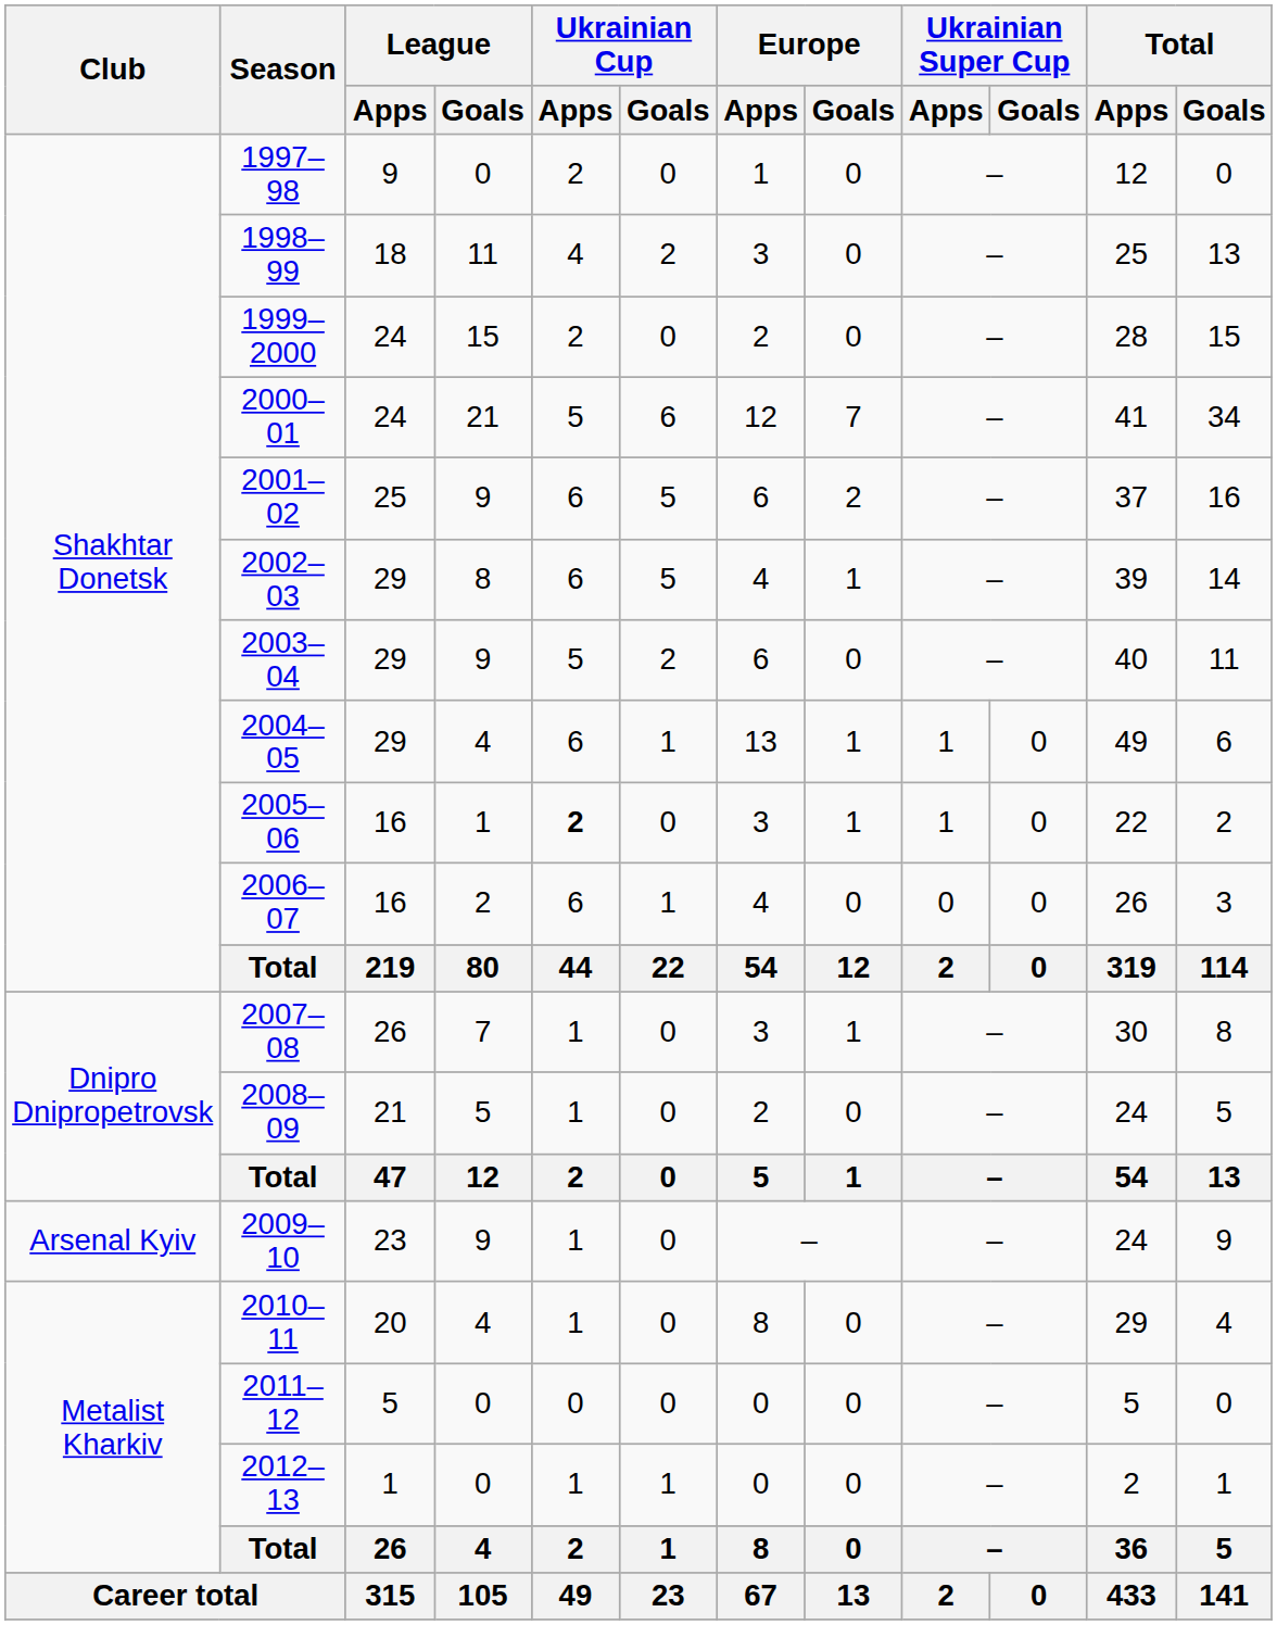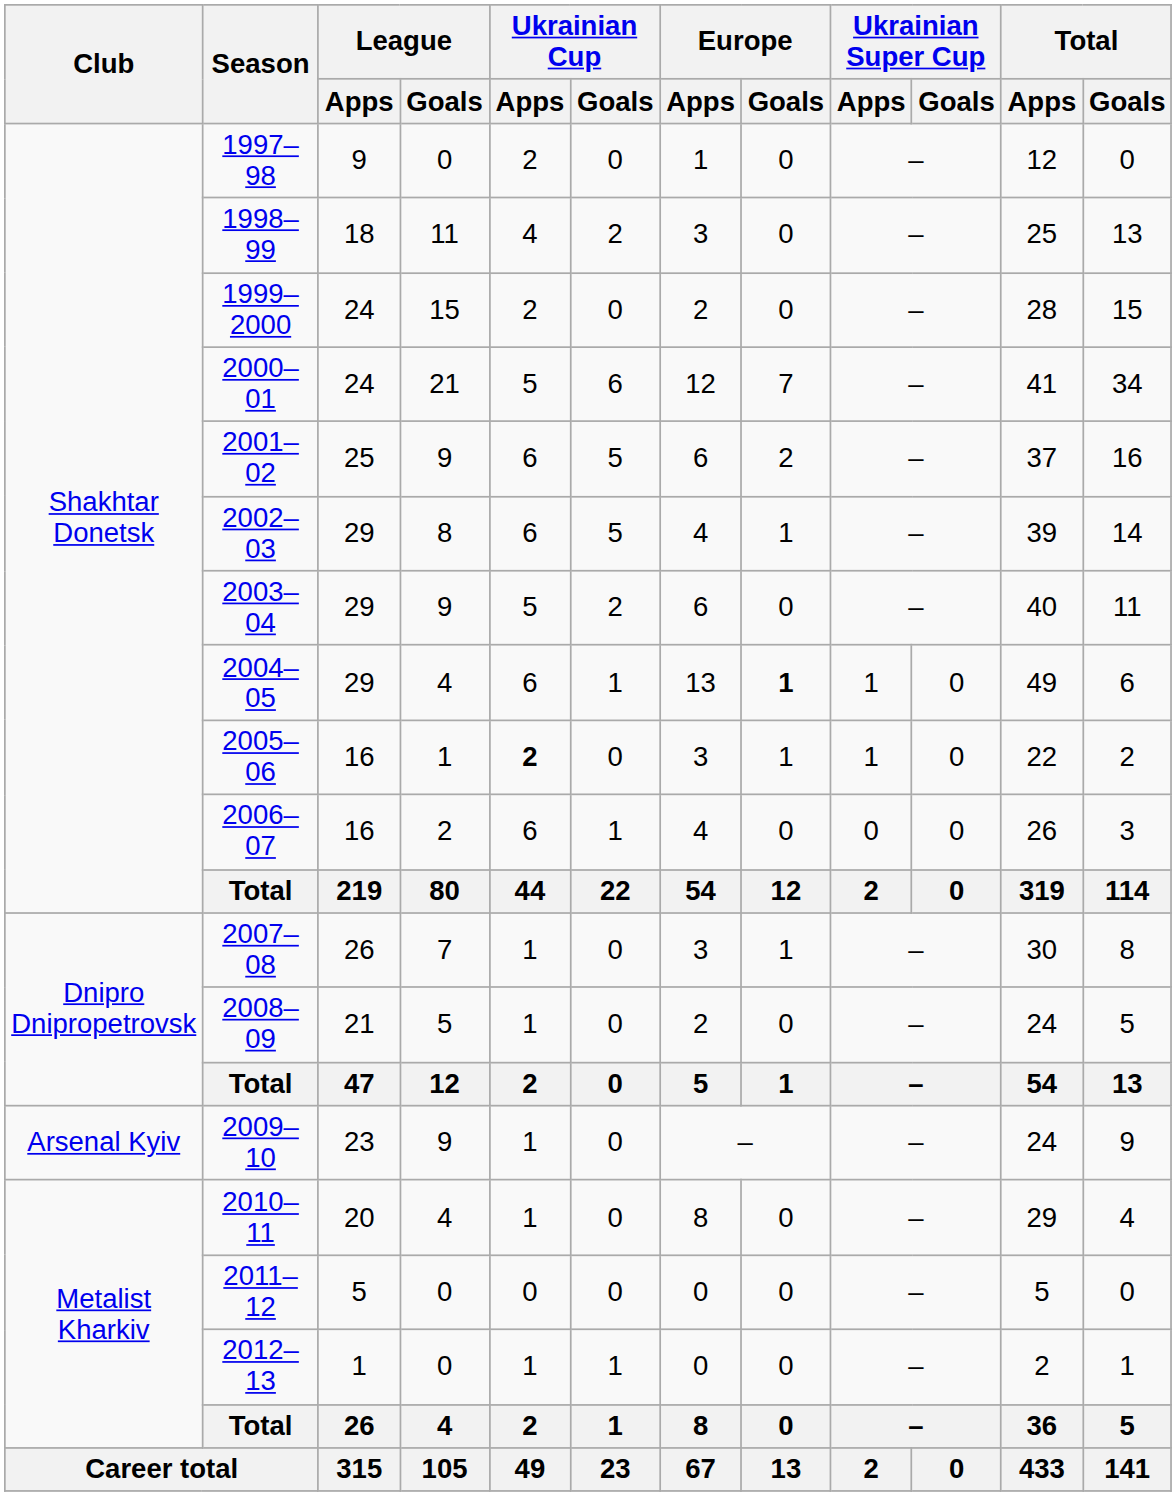2004–05 | Europe / Goals: normal -> bold
